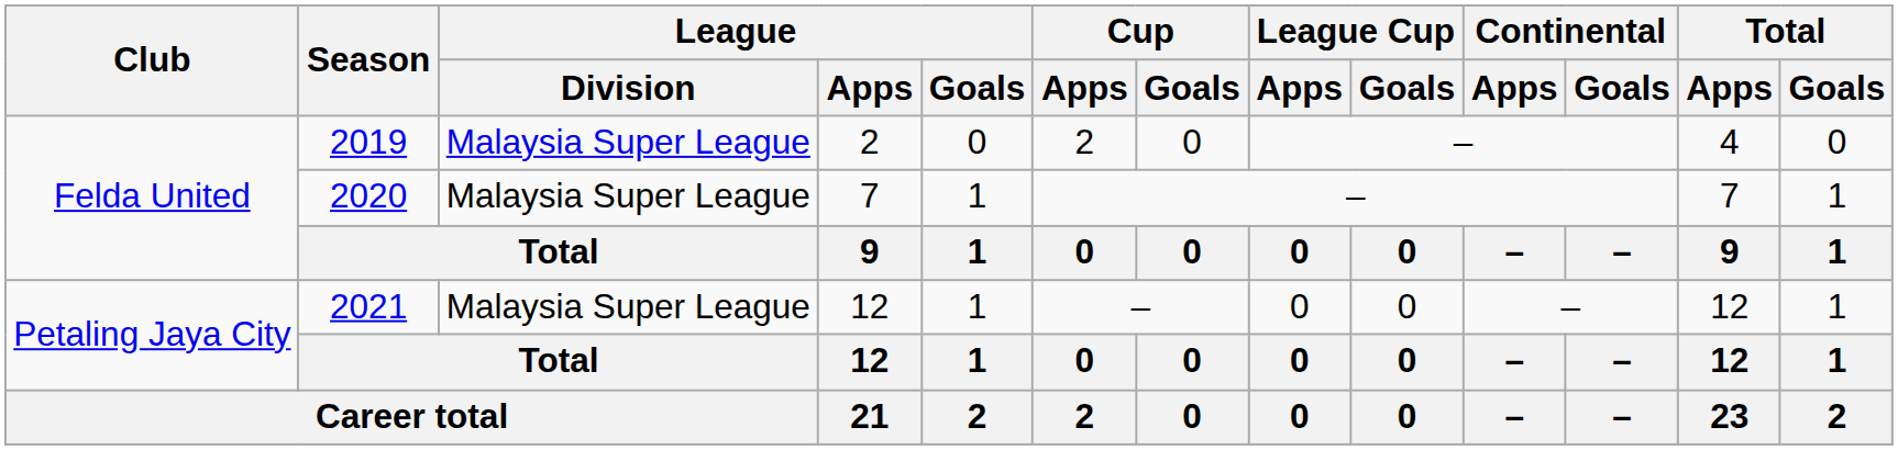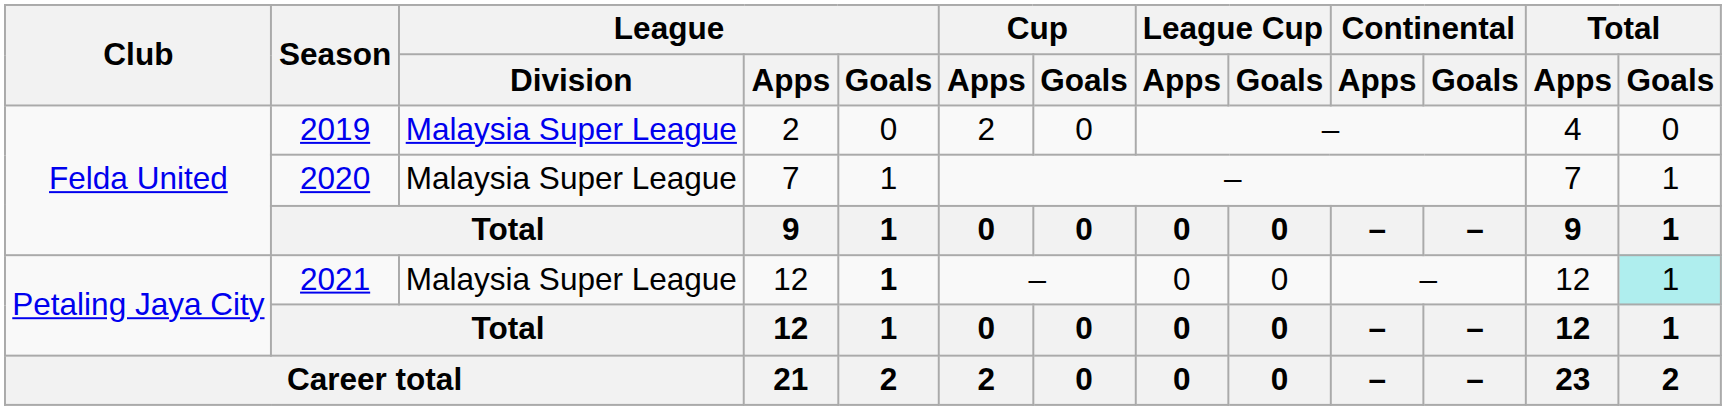2021 | League / Goals: normal -> bold
2021 | Total / Goals: no background -> paleturquoise background
